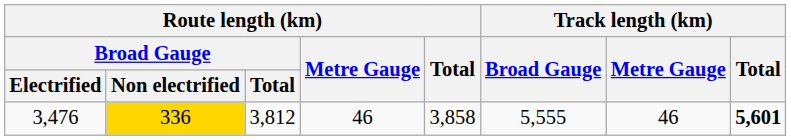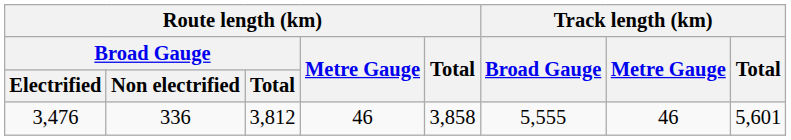3,476 | Route length (km) / Broad Gauge / Non electrified: gold background -> no background
3,476 | Track length (km) / Total: bold -> normal
